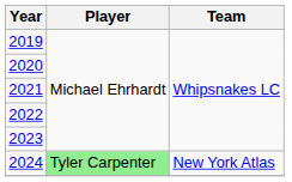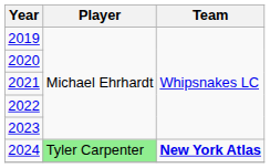2024 | Team: normal -> bold
